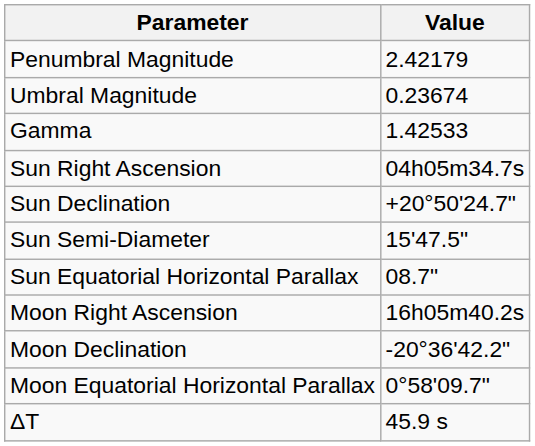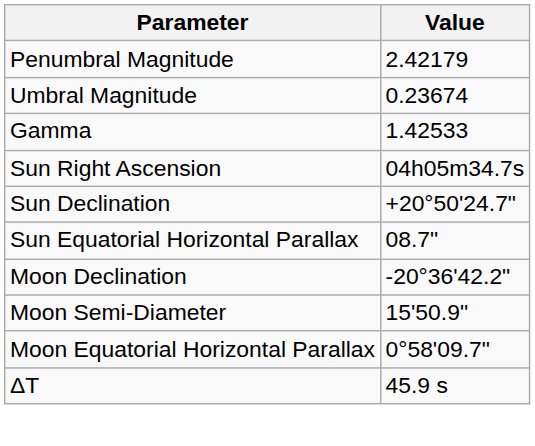- row: Sun Semi-Diameter | 15'47.5"
- row: Moon Right Ascension | 16h05m40.2s
+ row: Moon Semi-Diameter | 15'50.9"
